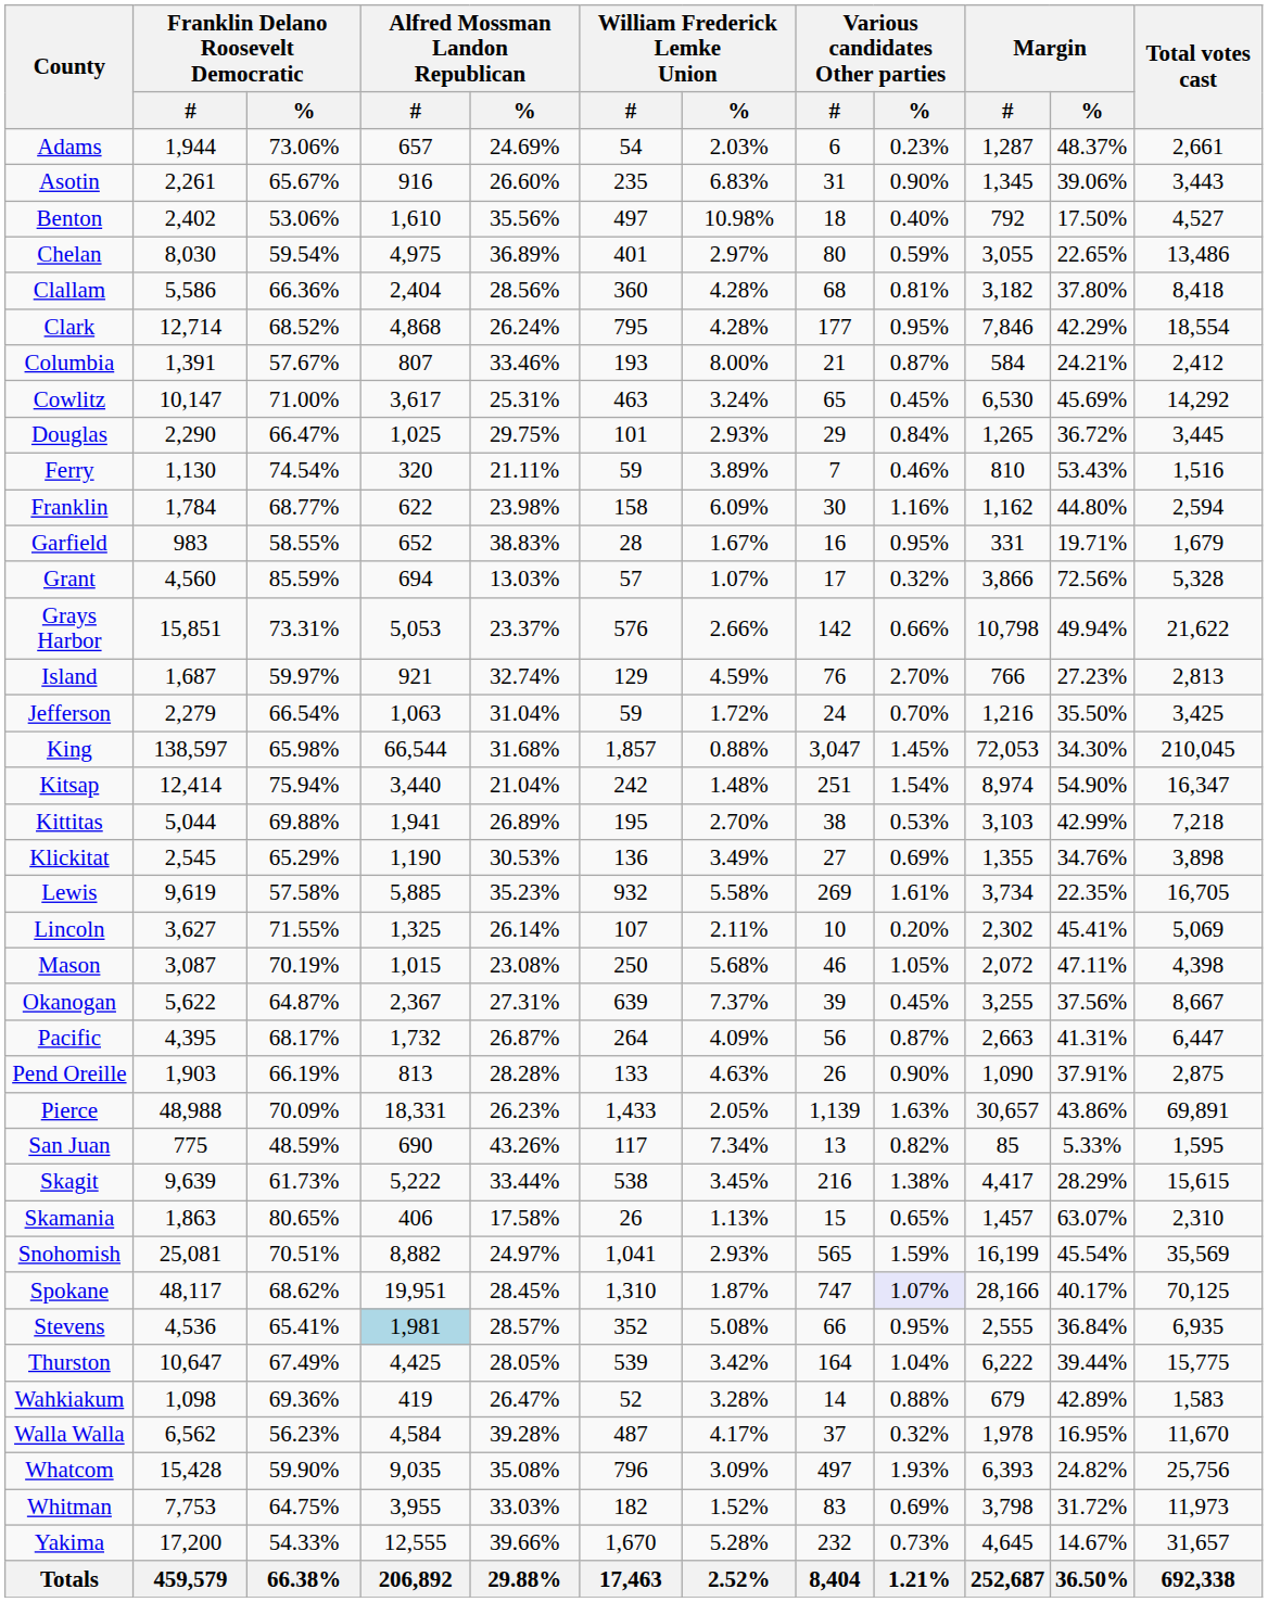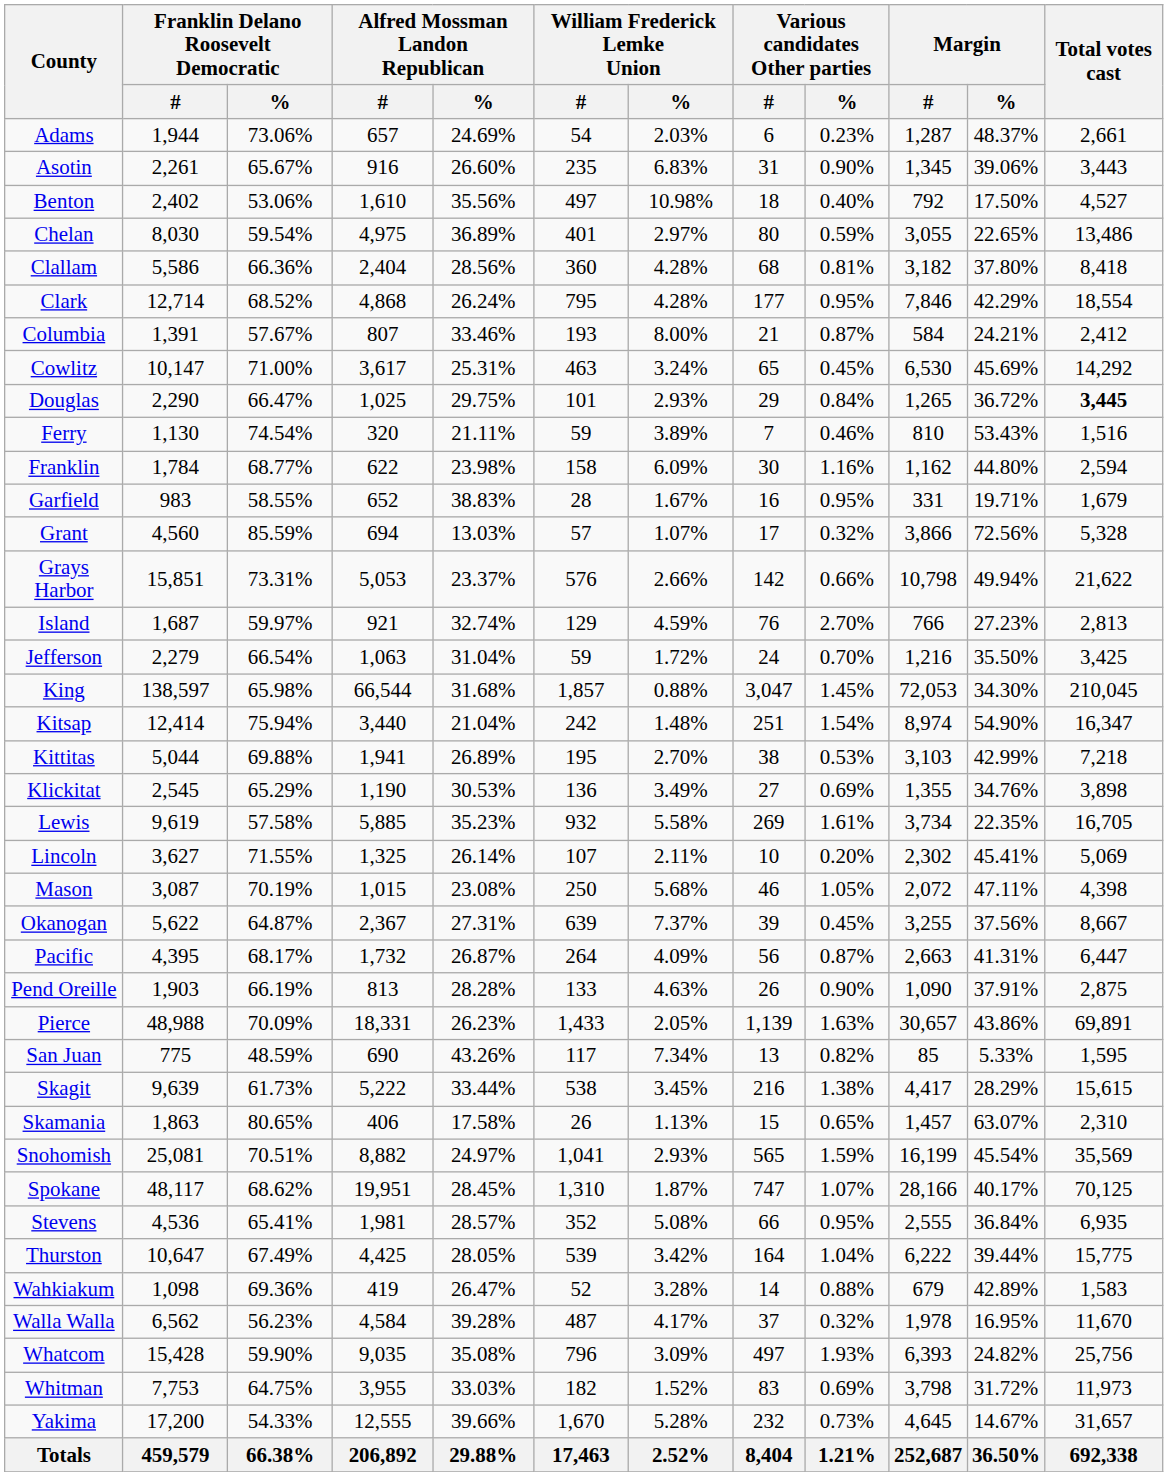Douglas | Total votes cast: normal -> bold
Spokane | Various candidates Other parties / %: lavender background -> no background
Stevens | Alfred Mossman Landon Republican / #: lightblue background -> no background
